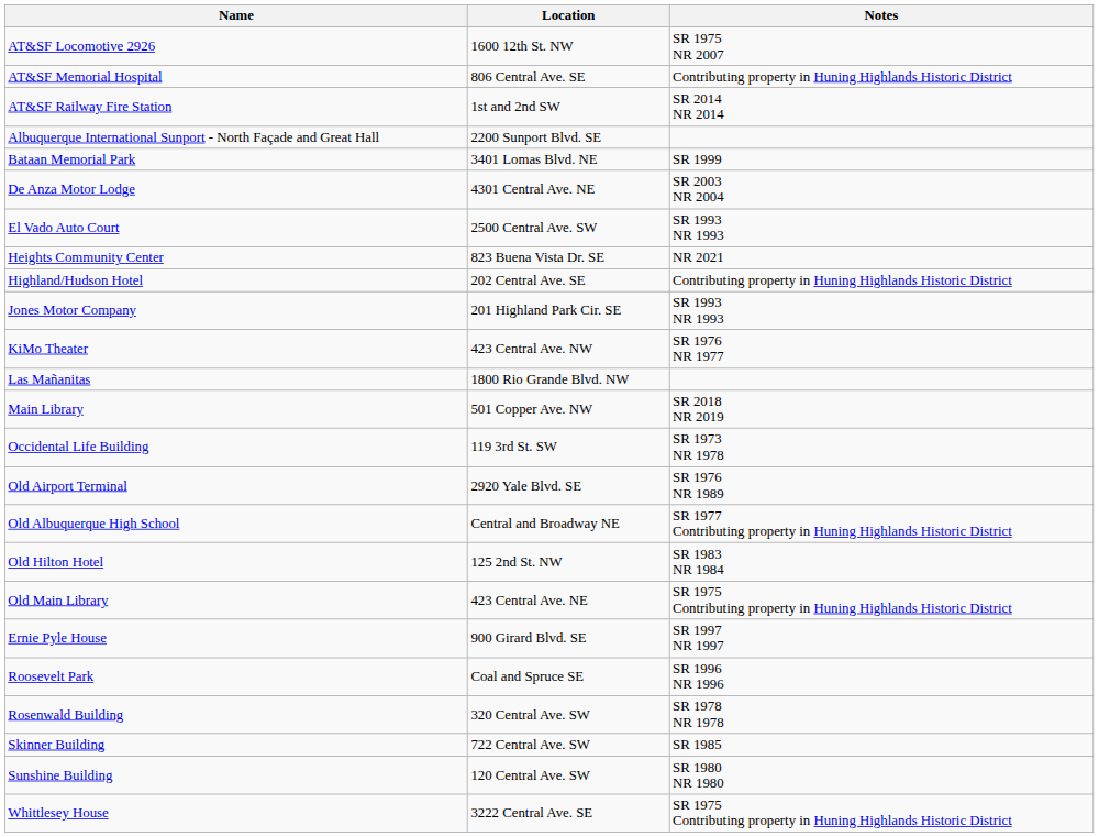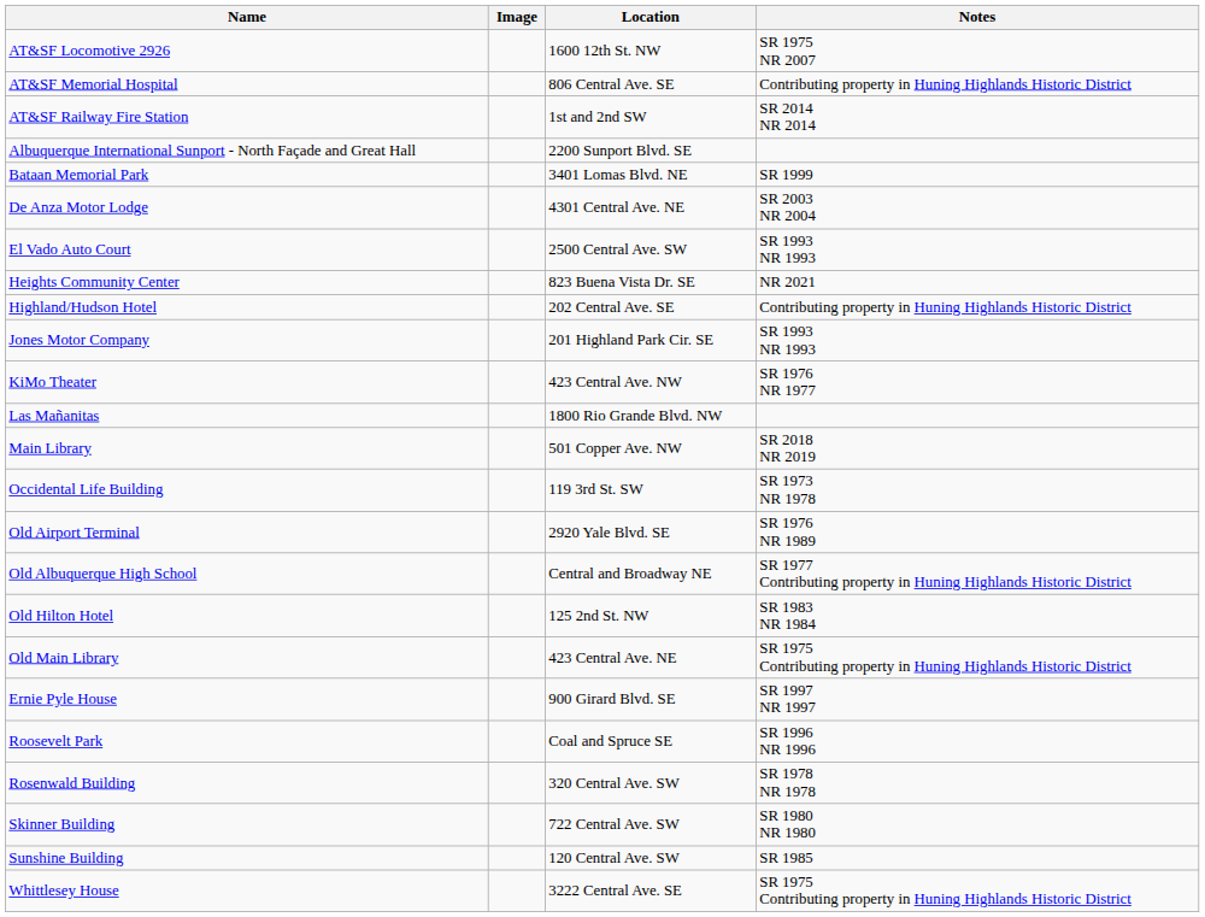+ column: Image
Skinner Building | Notes: SR 1985 -> SR 1980 NR 1980
Sunshine Building | Notes: SR 1980 NR 1980 -> SR 1985
